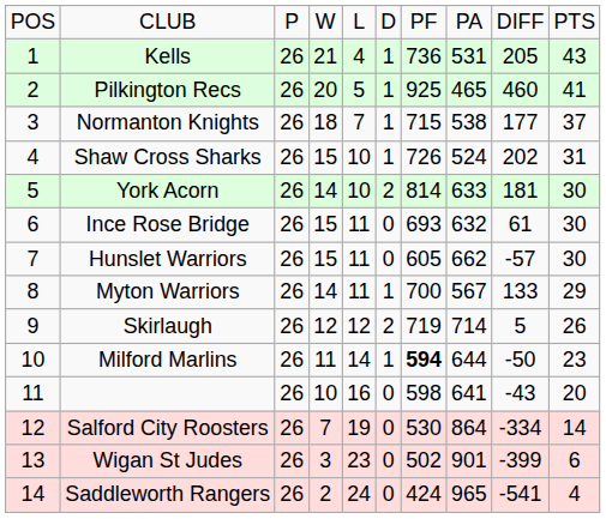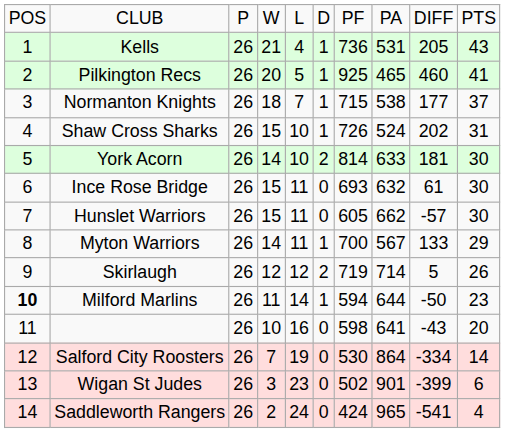Milford Marlins | column 1: normal -> bold
Milford Marlins | column 7: bold -> normal
